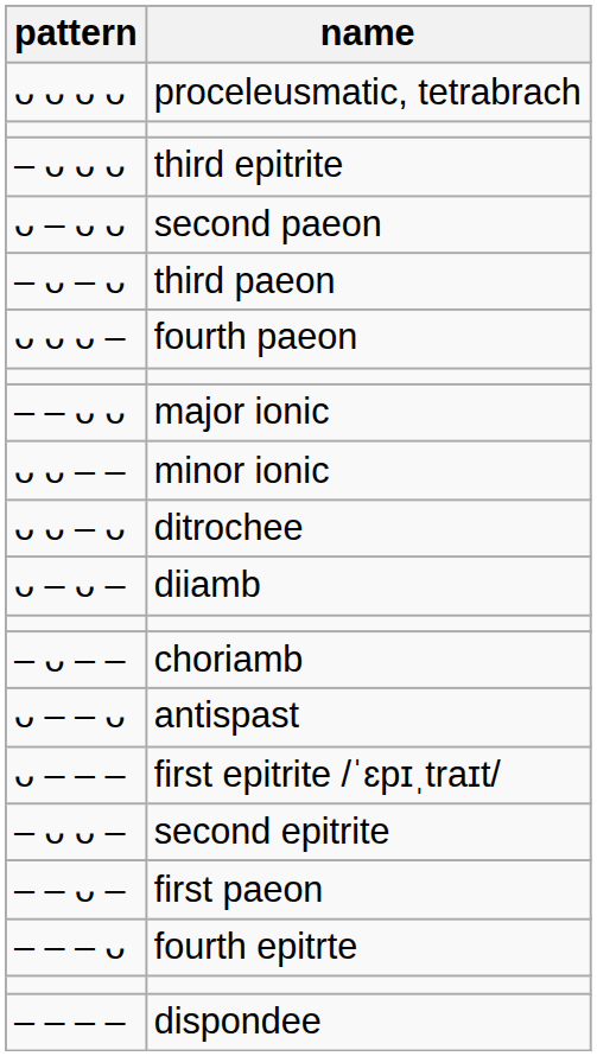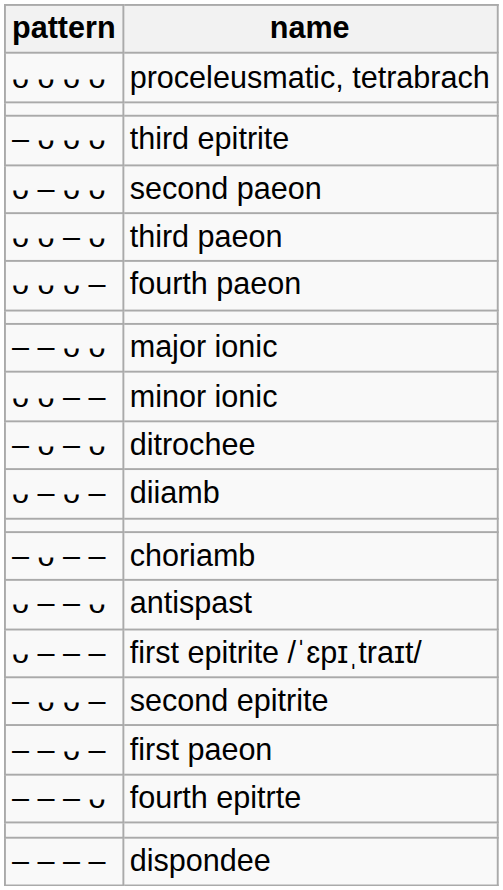row 6 | pattern: – ᴗ – ᴗ -> ᴗ ᴗ – ᴗ
row 11 | pattern: ᴗ ᴗ – ᴗ -> – ᴗ – ᴗ
